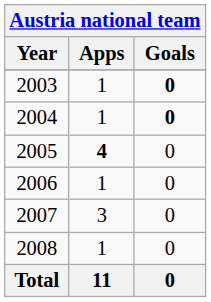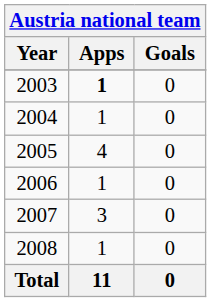2003 | Apps: normal -> bold
2003 | Goals: bold -> normal
2004 | Goals: bold -> normal
2005 | Apps: bold -> normal
